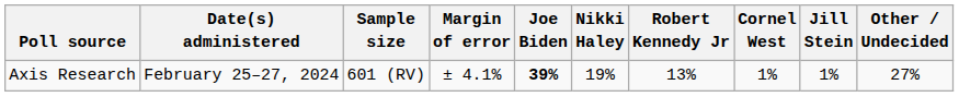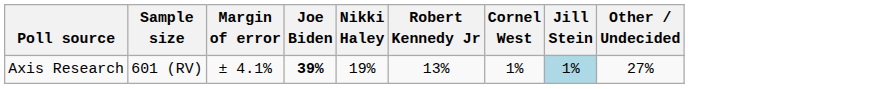- column: Date(s) administered | February 25–27, 2024
Axis Research | Jill Stein: no background -> lightblue background
